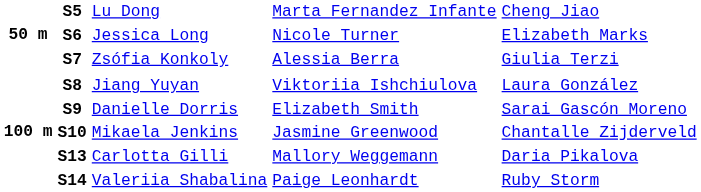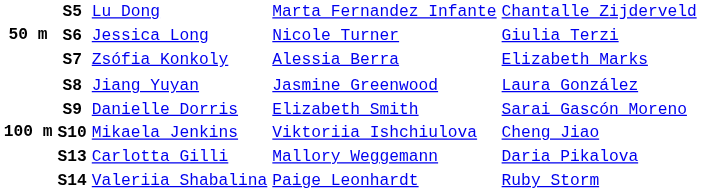S5 | column 5: Cheng Jiao -> Chantalle Zijderveld
S6 | column 5: Elizabeth Marks -> Giulia Terzi
S7 | column 5: Giulia Terzi -> Elizabeth Marks
S8 | column 4: Viktoriia Ishchiulova -> Jasmine Greenwood
S10 | column 4: Jasmine Greenwood -> Viktoriia Ishchiulova
S10 | column 5: Chantalle Zijderveld -> Cheng Jiao
